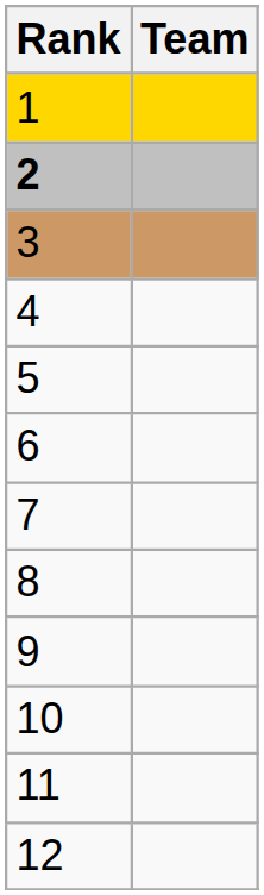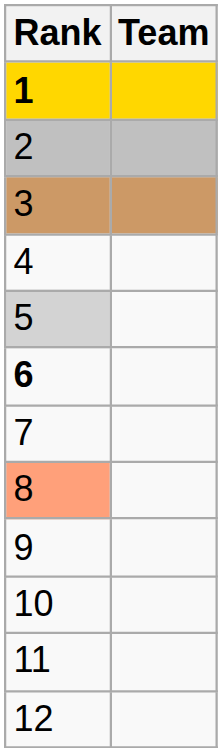1 | Rank: normal -> bold
2 | Rank: bold -> normal
5 | Rank: no background -> lightgrey background
6 | Rank: normal -> bold
8 | Rank: no background -> lightsalmon background
